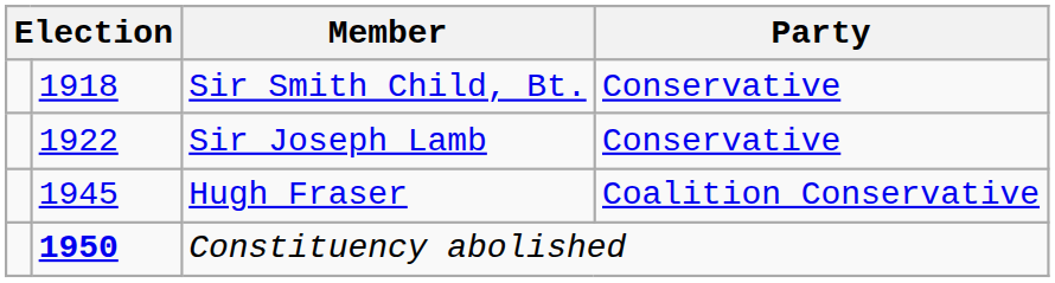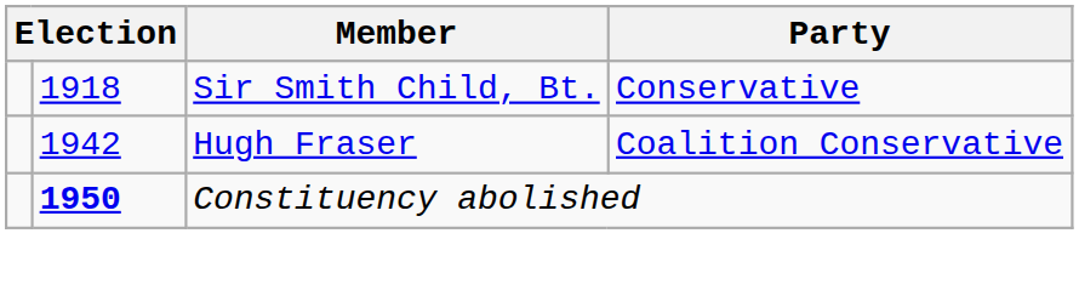- row: 1922 | Sir Joseph Lamb | Conservative
Hugh Fraser | column 2: 1945 -> 1942
